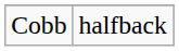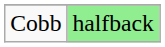Cobb | column 2: no background -> lightgreen background
